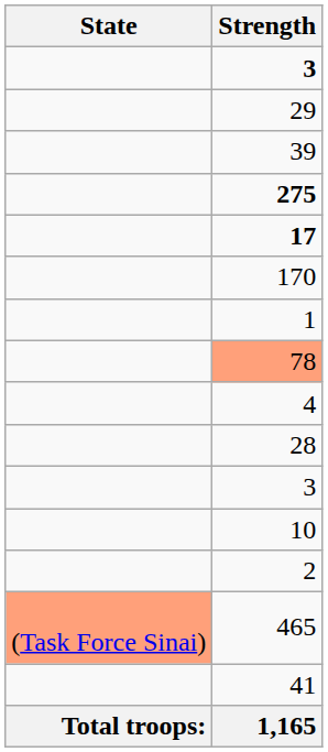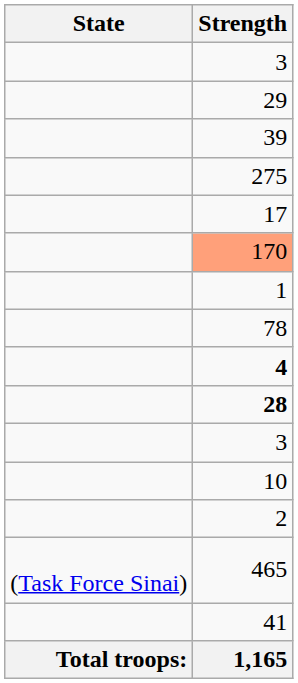row 2 | Strength: bold -> normal
row 5 | Strength: bold -> normal
row 6 | Strength: bold -> normal
row 7 | Strength: no background -> lightsalmon background
row 9 | Strength: lightsalmon background -> no background
row 10 | Strength: normal -> bold
row 11 | Strength: normal -> bold
row 15 | State: lightsalmon background -> no background
